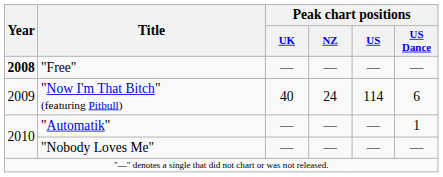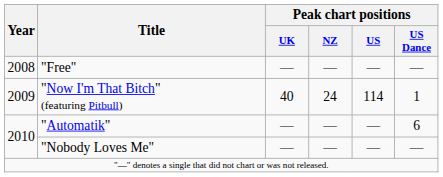"Free" | Year: bold -> normal
"Now I'm That Bitch" (featuring Pitbull) | Peak chart positions / US Dance: 6 -> 1
"Automatik" | Peak chart positions / US Dance: 1 -> 6
